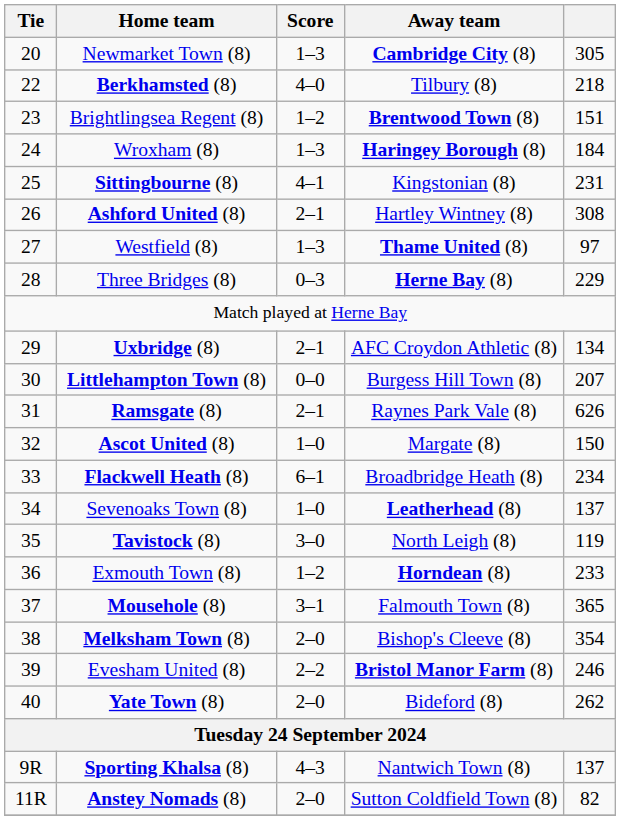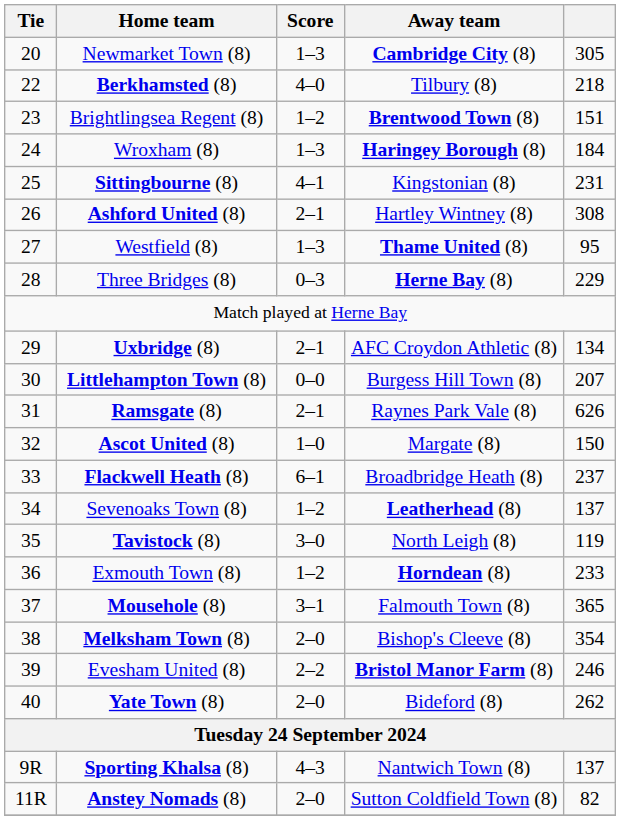Westfield (8) | column 5: 97 -> 95
Flackwell Heath (8) | column 5: 234 -> 237
Sevenoaks Town (8) | Score: 1–0 -> 1–2
